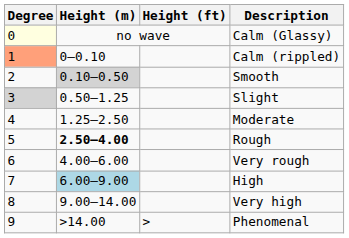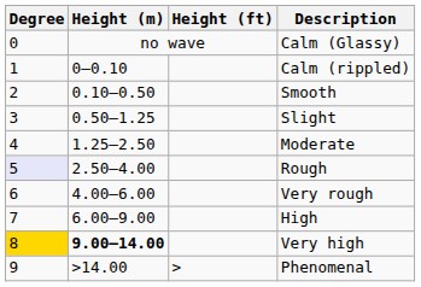Calm (Glassy) | Degree: lightyellow background -> no background
Calm (rippled) | Degree: lightsalmon background -> no background
Smooth | Height (m): lightgrey background -> no background
Slight | Degree: lightgrey background -> no background
Rough | Degree: no background -> lavender background
Rough | Height (m): bold -> normal
High | Height (m): lightblue background -> no background
Very high | Degree: no background -> gold background
Very high | Height (m): normal -> bold
